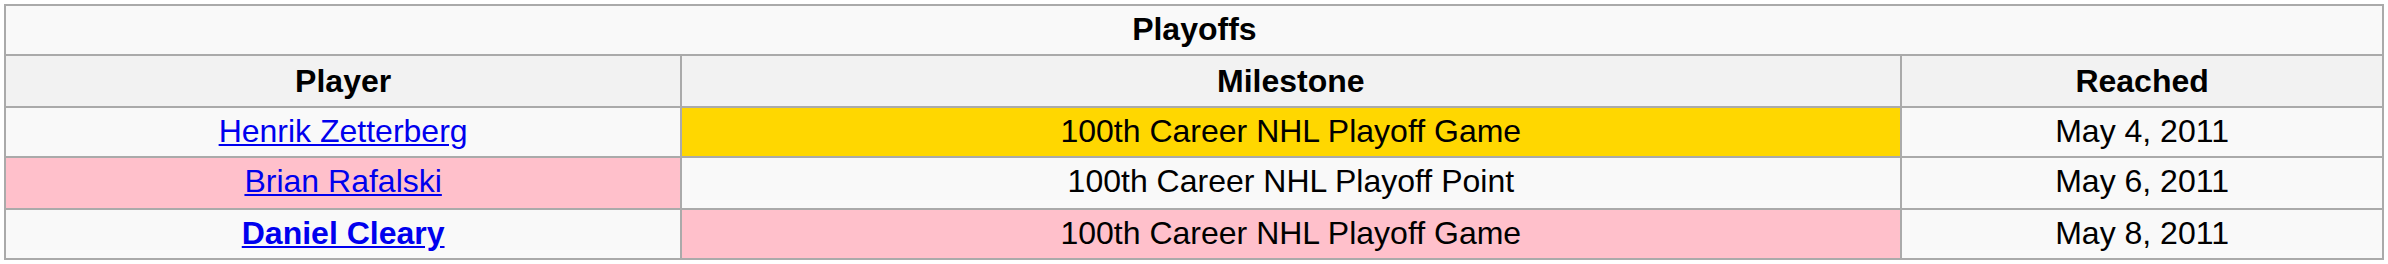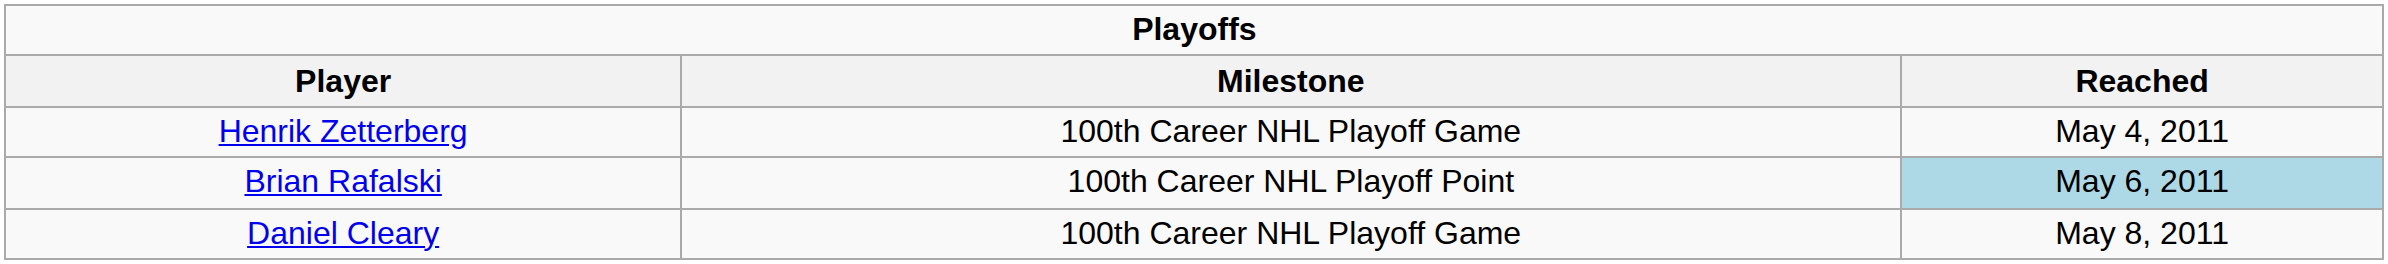row 3 | Milestone: gold background -> no background
row 4 | Player: pink background -> no background
row 4 | Reached: no background -> lightblue background
row 5 | Player: bold -> normal
row 5 | Milestone: pink background -> no background
